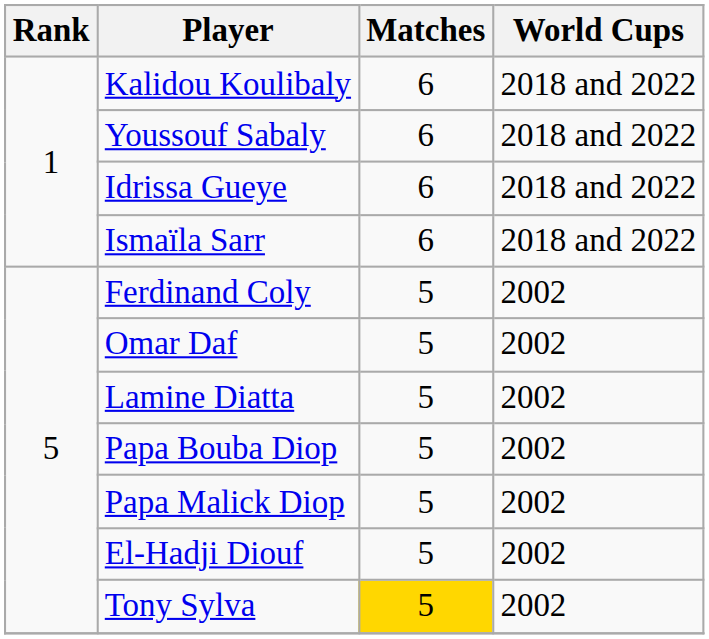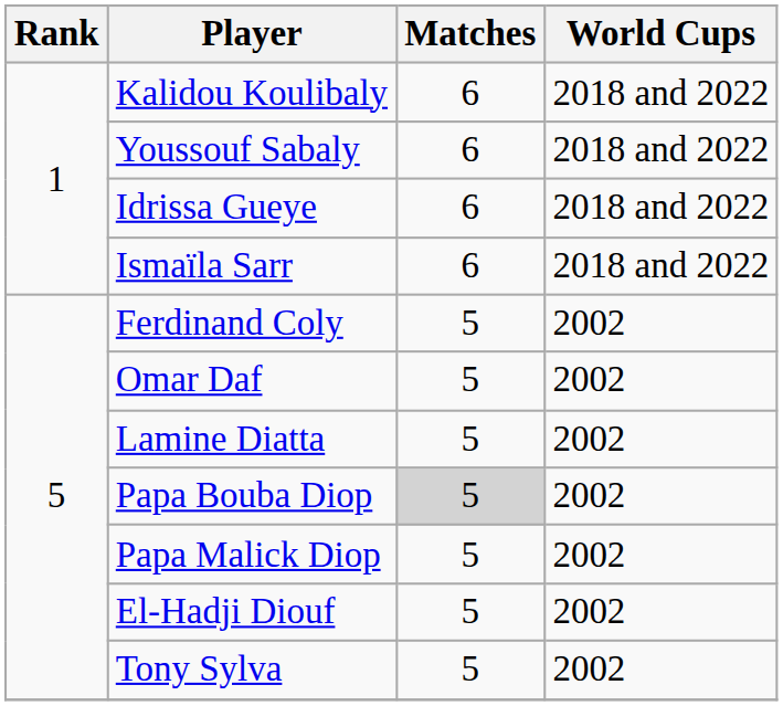Papa Bouba Diop | Matches: no background -> lightgrey background
Tony Sylva | Matches: gold background -> no background
